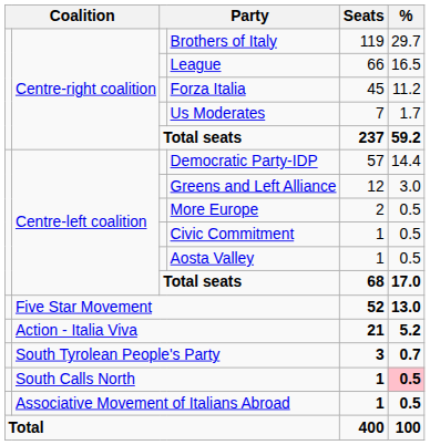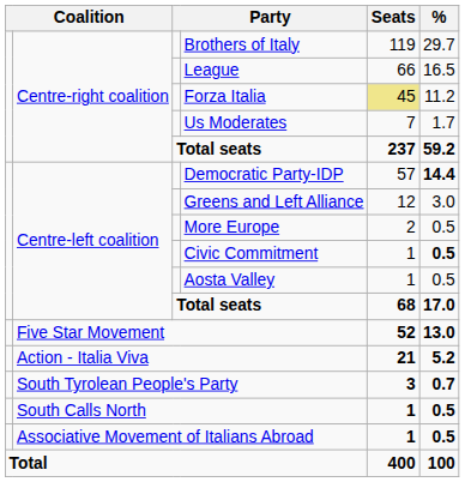Forza Italia | Seats: no background -> khaki background
Democratic Party-IDP | %: normal -> bold
Civic Commitment | %: normal -> bold
South Calls North | %: pink background -> no background
